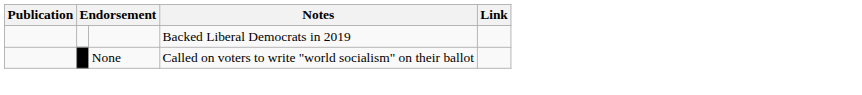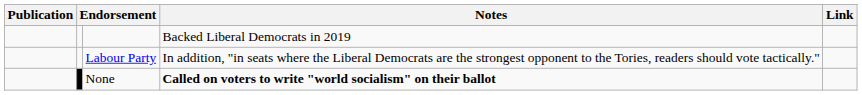+ row: Labour Party | In addition, "in seats where the Liberal Democrats are the strongest opponent to the Tories, readers should vote tactically."
None | Notes: normal -> bold
